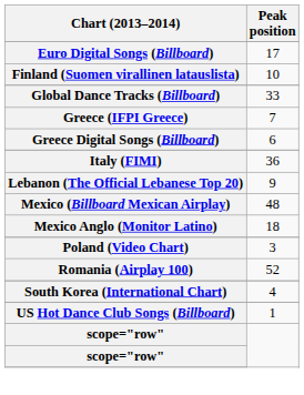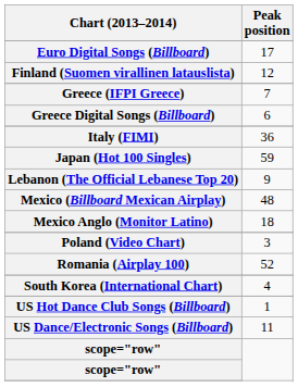Finland (Suomen virallinen latauslista) | Peak position: 10 -> 12
- row: Global Dance Tracks (Billboard) | 33
+ row: Japan (Hot 100 Singles) | 59
+ row: US Dance/Electronic Songs (Billboard) | 11
